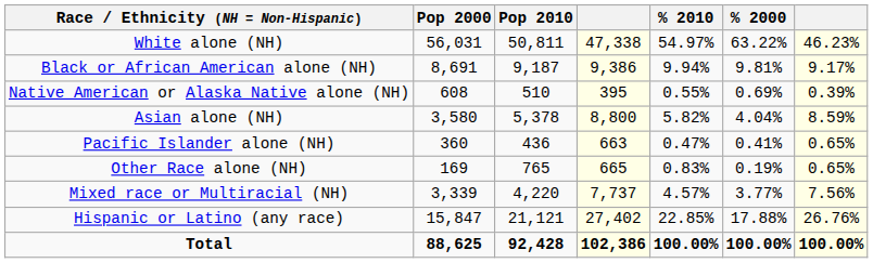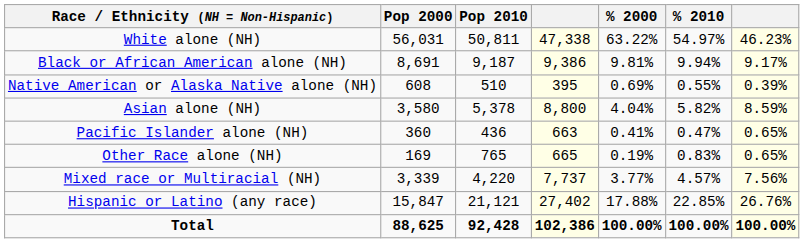columns swapped: % 2000 <-> % 2010
